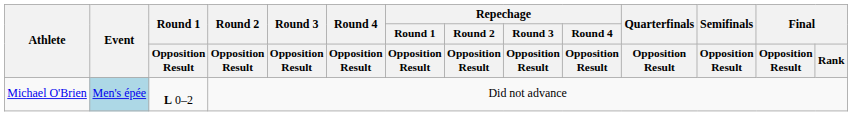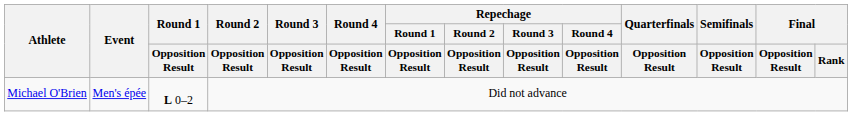Michael O'Brien | Event: lightblue background -> no background
